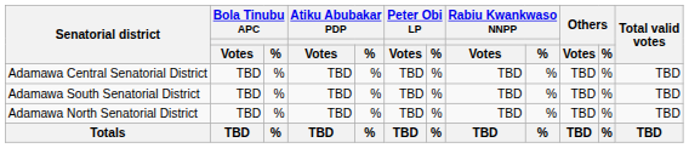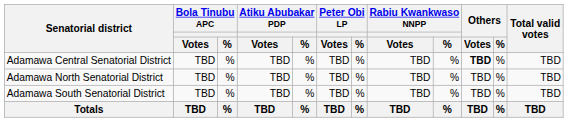Adamawa Central Senatorial District | Others / Votes: normal -> bold
rows swapped: Adamawa North Senatorial District <-> Adamawa South Senatorial District
